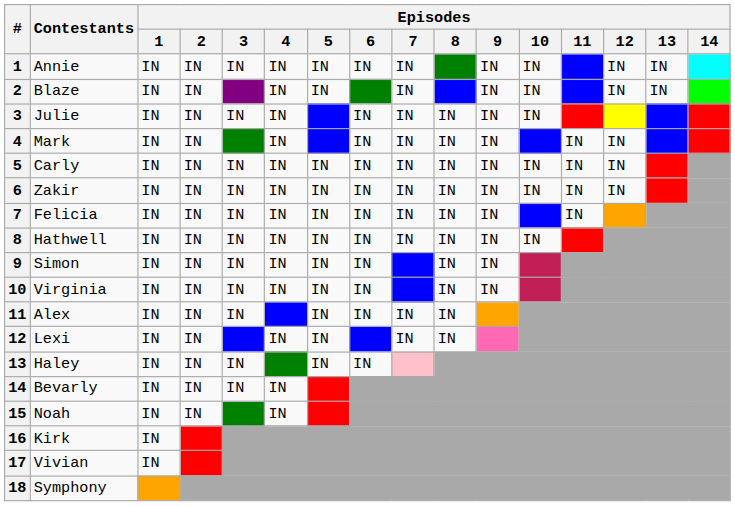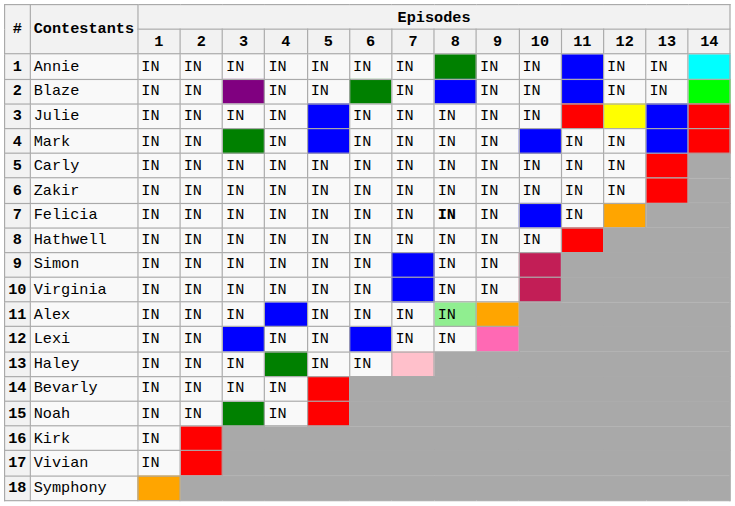Felicia | Episodes / 8: normal -> bold
Alex | Episodes / 8: no background -> lightgreen background
